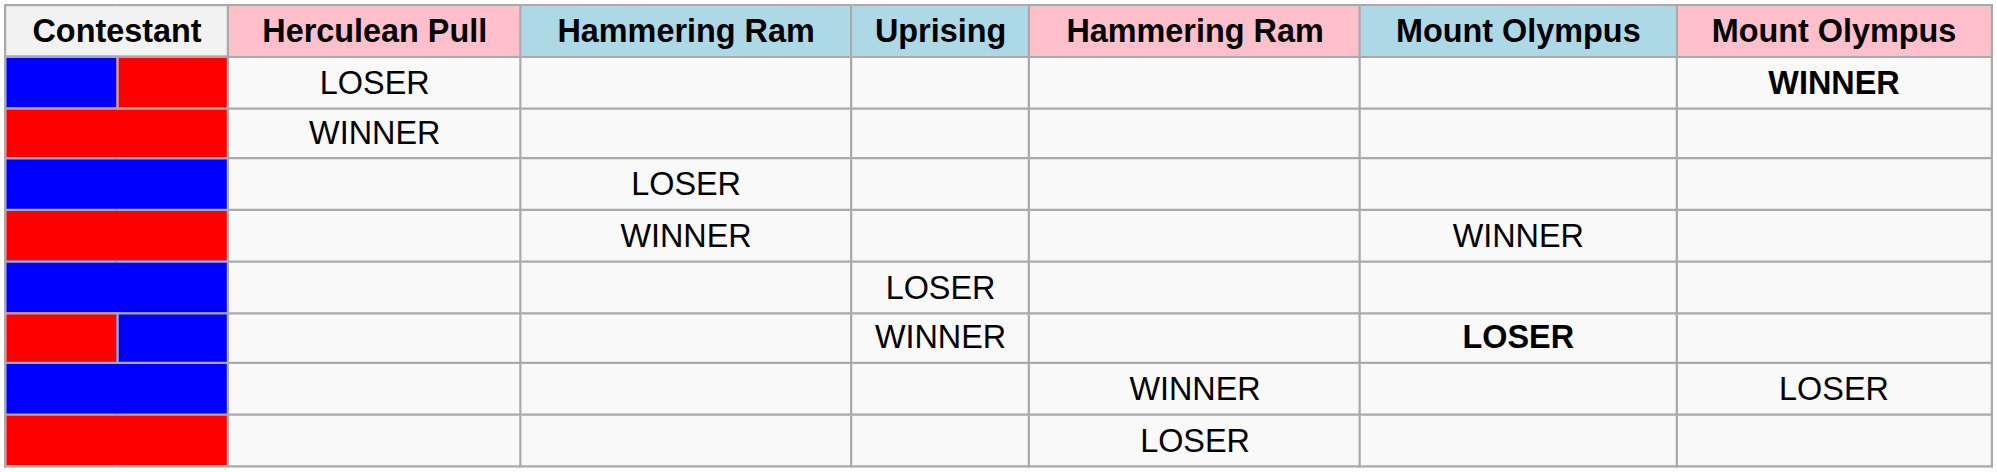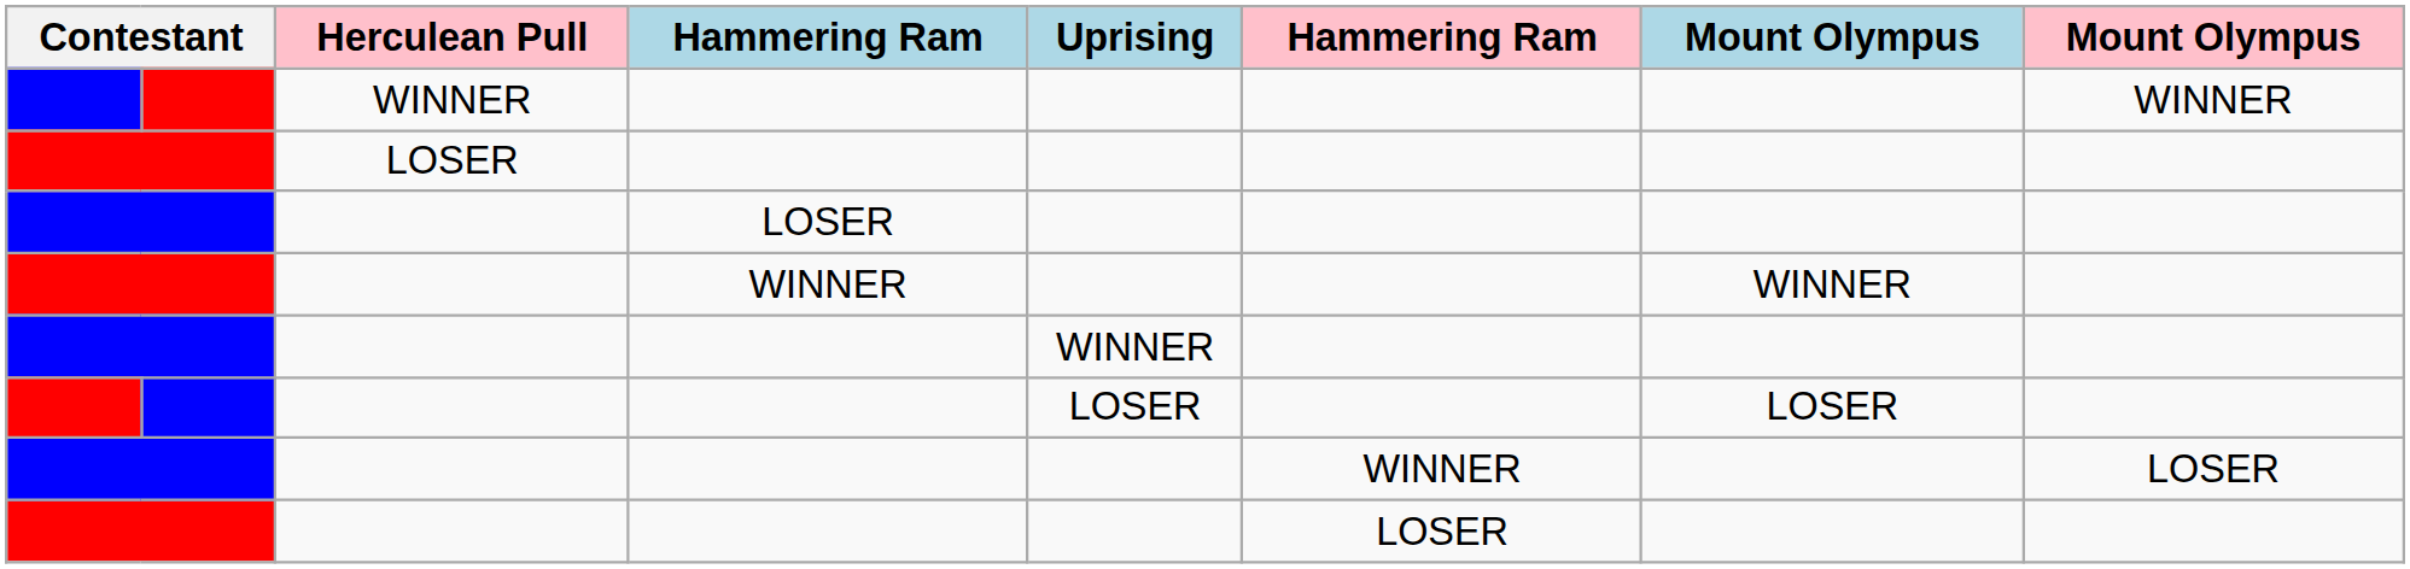row 2 | Herculean Pull: LOSER -> WINNER
row 2 | column 8: bold -> normal
row 3 | Herculean Pull: WINNER -> LOSER
row 6 | Uprising: LOSER -> WINNER
row 7 | Uprising: WINNER -> LOSER
row 7 | column 7: bold -> normal
